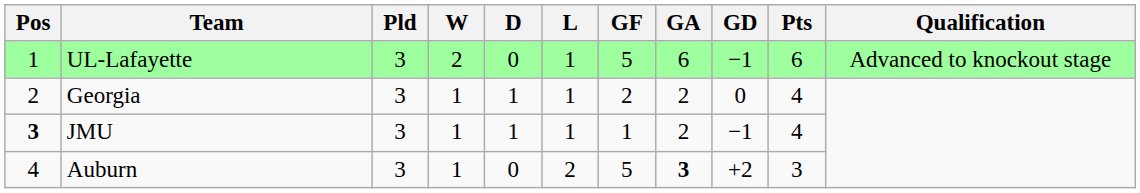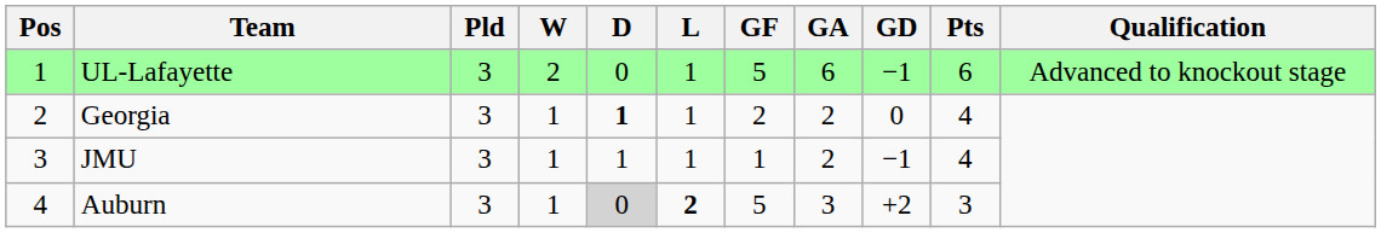Georgia | D: normal -> bold
JMU | Pos: bold -> normal
Auburn | D: no background -> lightgrey background
Auburn | L: normal -> bold
Auburn | GA: bold -> normal
